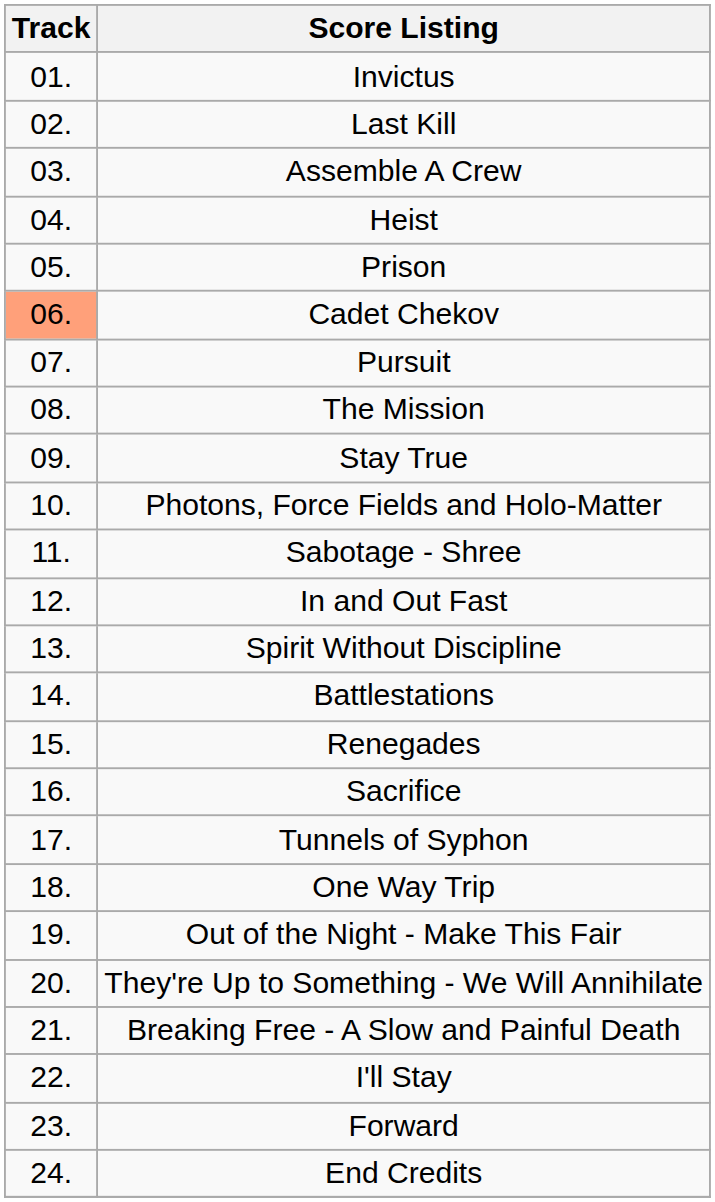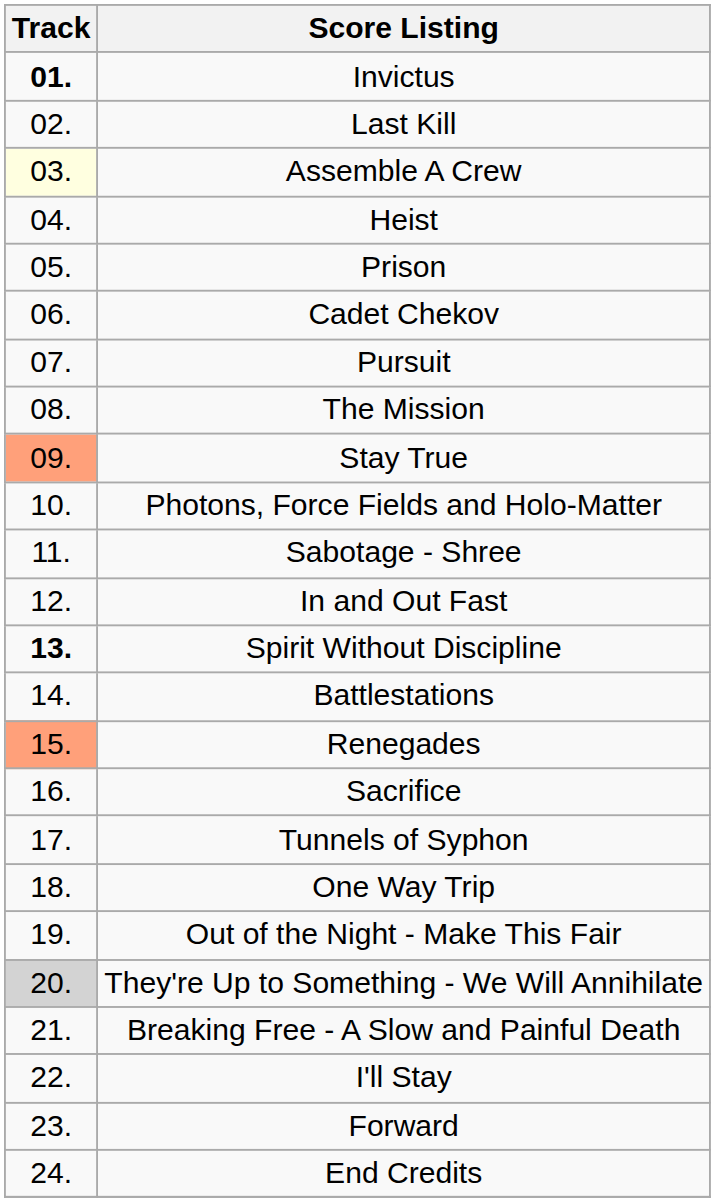Invictus | Track: normal -> bold
Assemble A Crew | Track: no background -> lightyellow background
Cadet Chekov | Track: lightsalmon background -> no background
Stay True | Track: no background -> lightsalmon background
Spirit Without Discipline | Track: normal -> bold
Renegades | Track: no background -> lightsalmon background
They're Up to Something - We Will Annihilate | Track: no background -> lightgrey background
